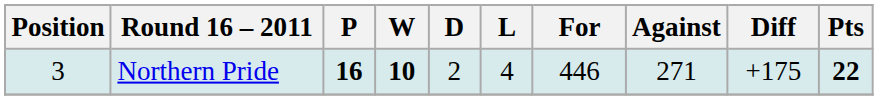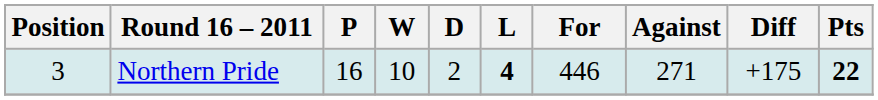Northern Pride | P: bold -> normal
Northern Pride | W: bold -> normal
Northern Pride | L: normal -> bold
